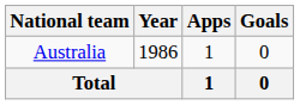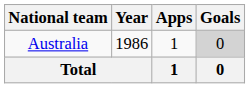Australia | Goals: no background -> lightgrey background
